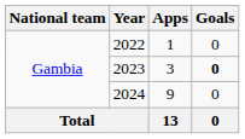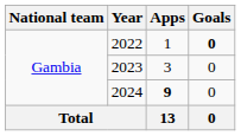2022 | Goals: normal -> bold
2023 | Goals: bold -> normal
2024 | Apps: normal -> bold
